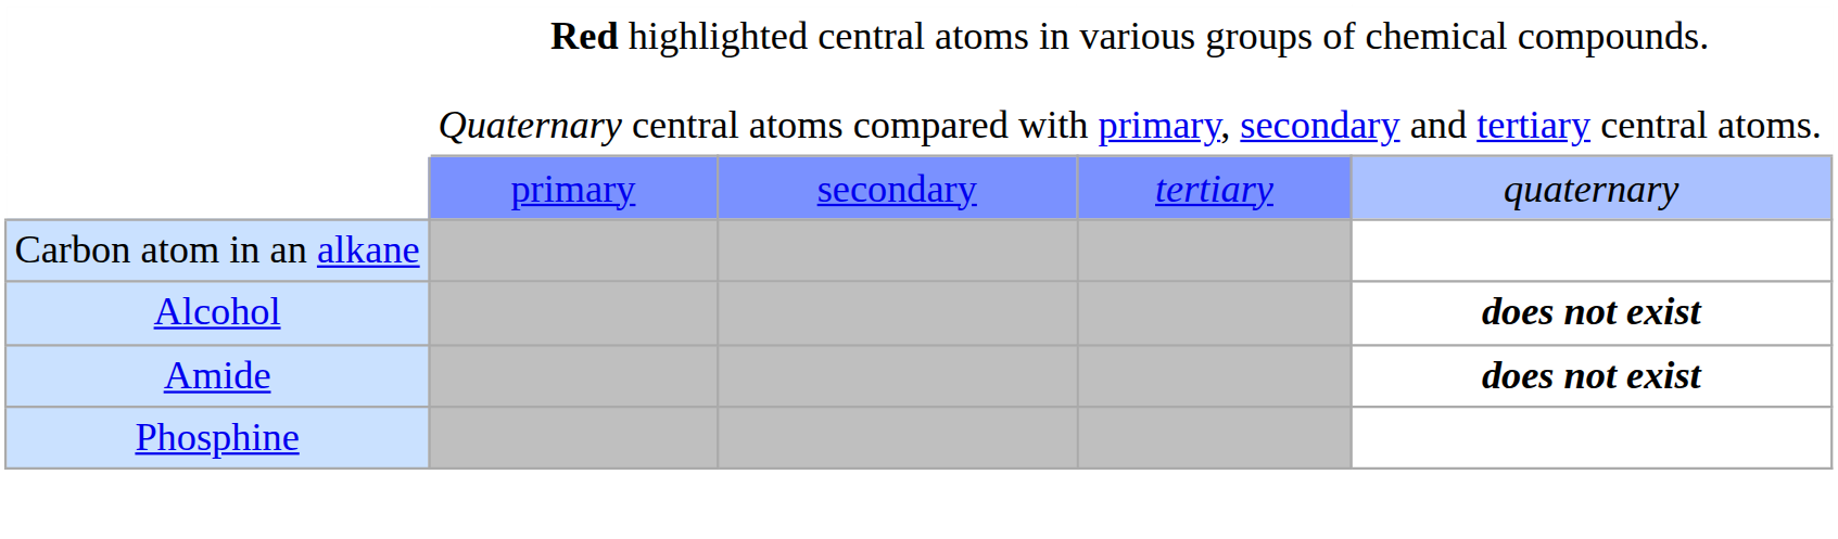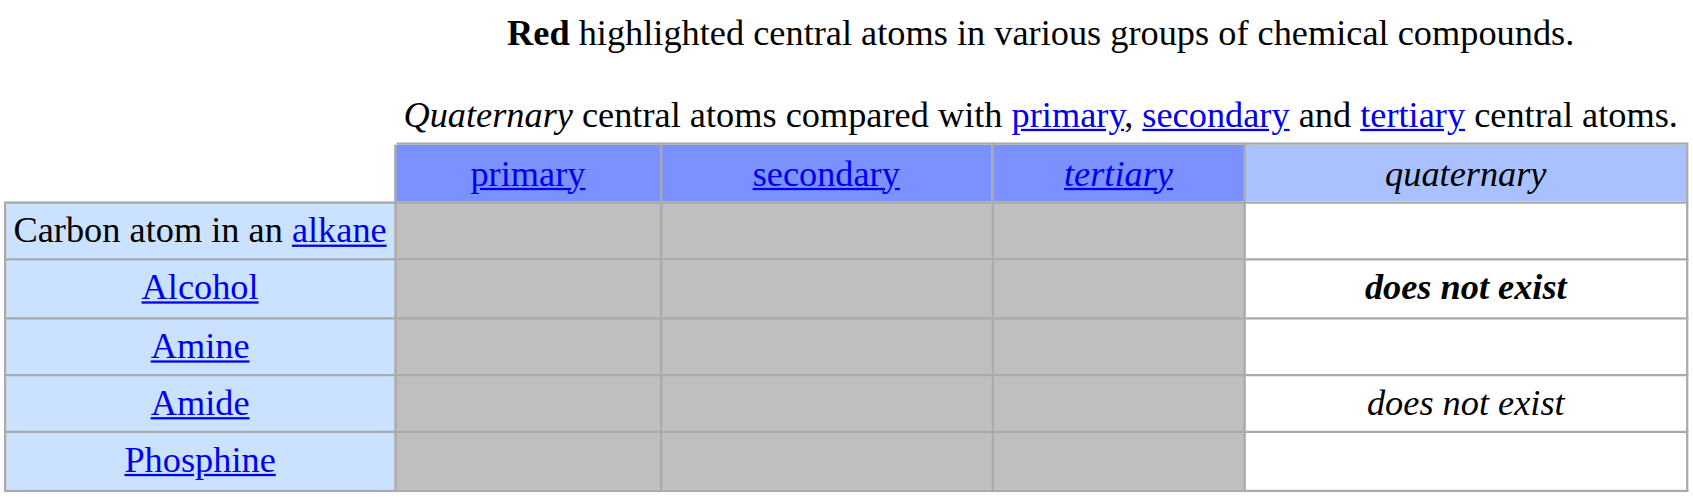+ row: Amine
Amide | column 5: bold -> normal
